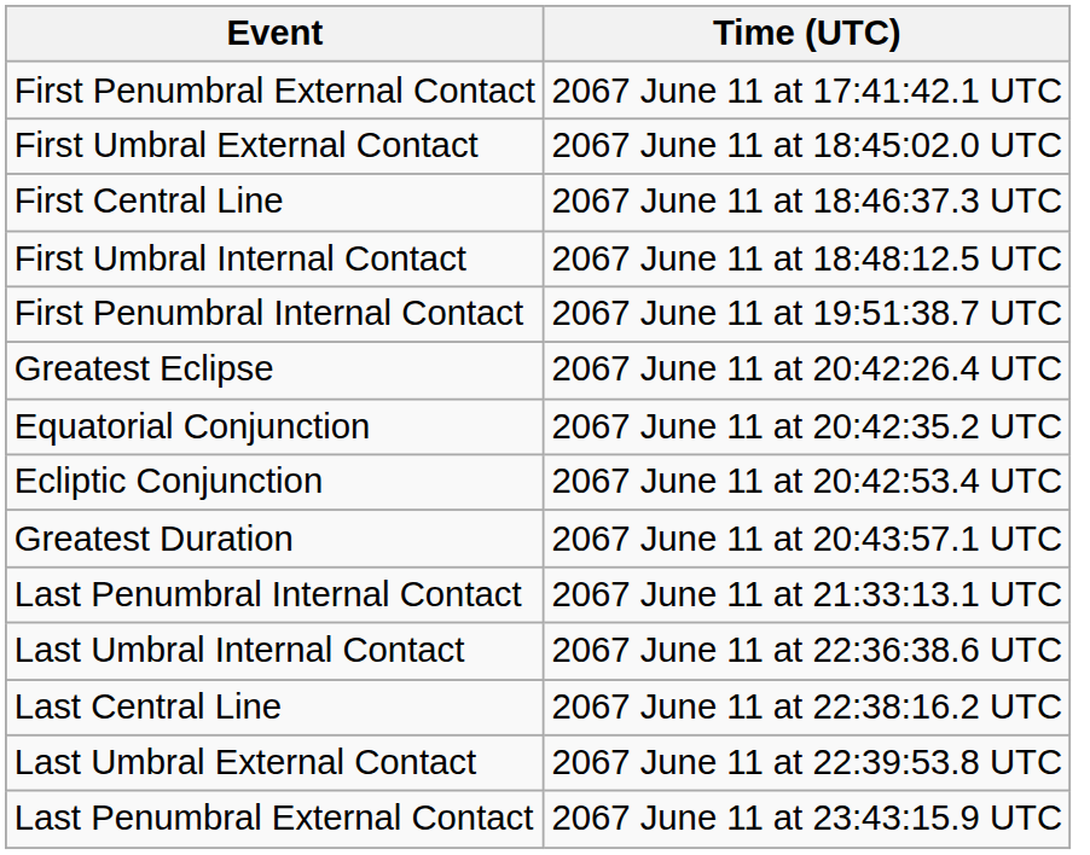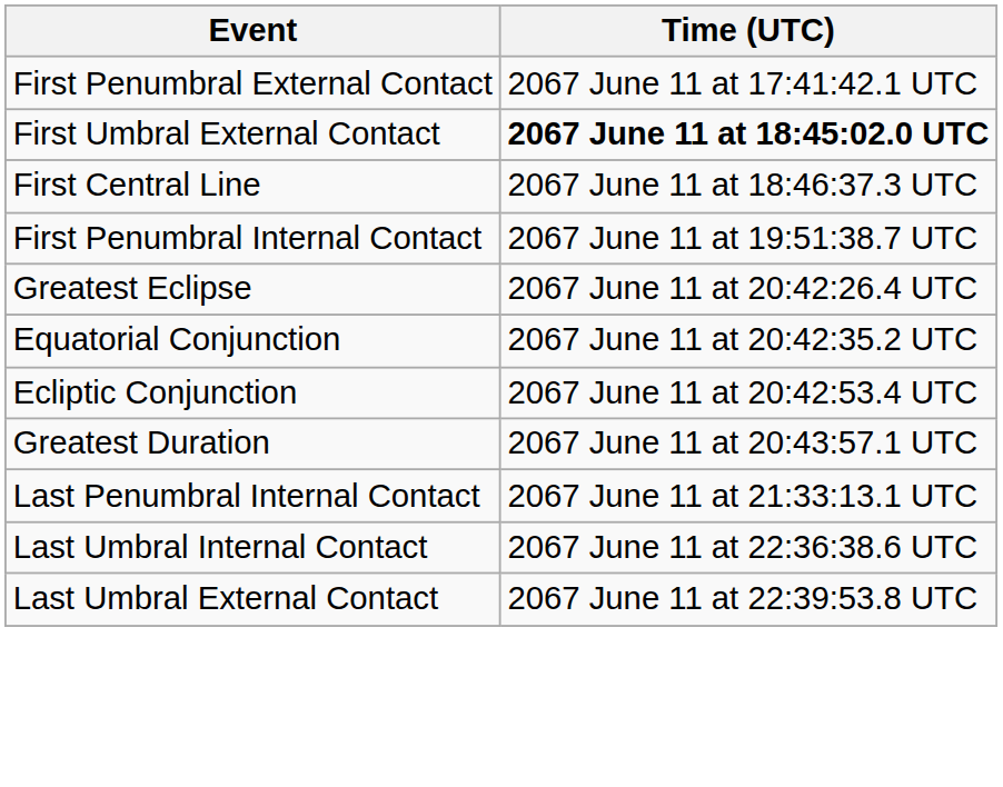First Umbral External Contact | Time (UTC): normal -> bold
- row: First Umbral Internal Contact | 2067 June 11 at 18:48:12.5 UTC
- row: Last Central Line | 2067 June 11 at 22:38:16.2 UTC
- row: Last Penumbral External Contact | 2067 June 11 at 23:43:15.9 UTC
